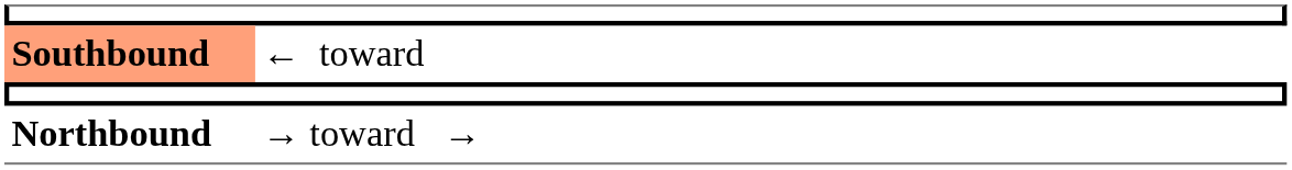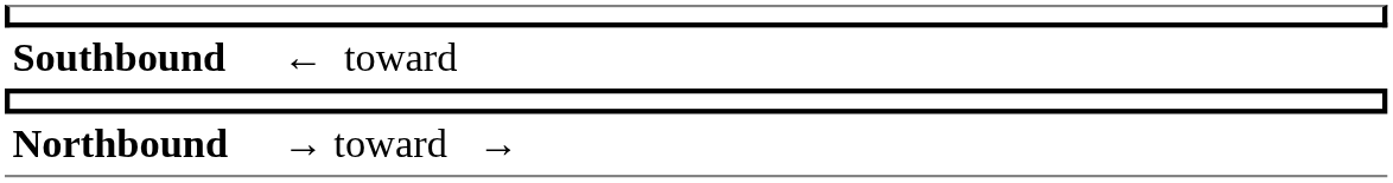row 1 | column 1: lightsalmon background -> no background
